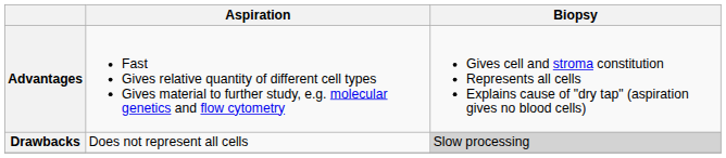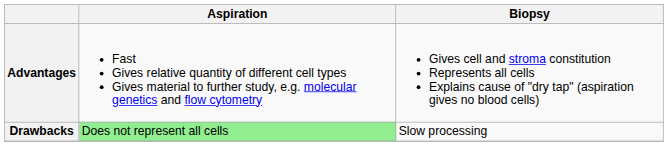row 3 | Aspiration: no background -> lightgreen background
row 3 | Biopsy: lightgrey background -> no background
